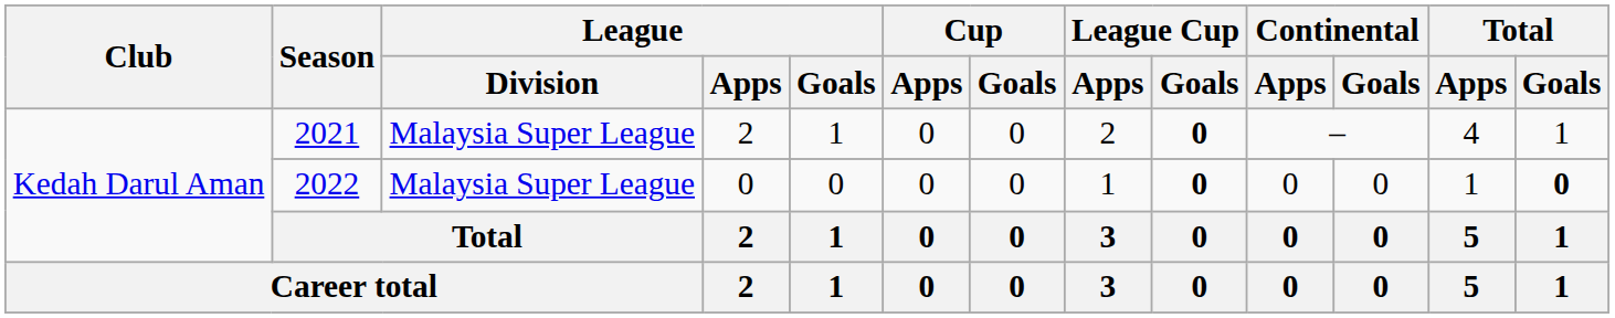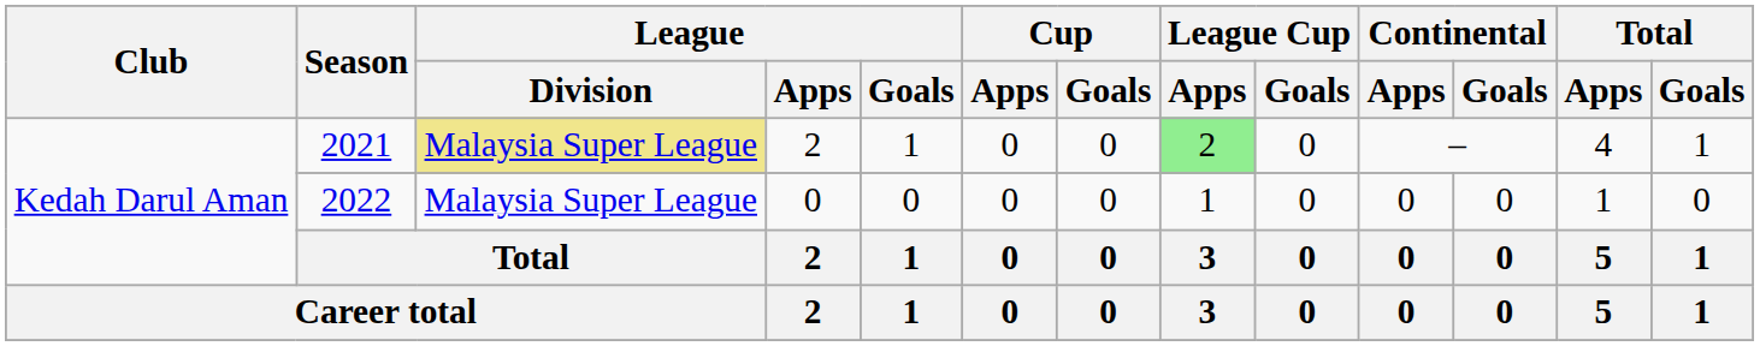2021 | League / Division: no background -> khaki background
2021 | League Cup / Apps: no background -> lightgreen background
2021 | League Cup / Goals: bold -> normal
2022 | League Cup / Goals: bold -> normal
2022 | Total / Goals: bold -> normal
